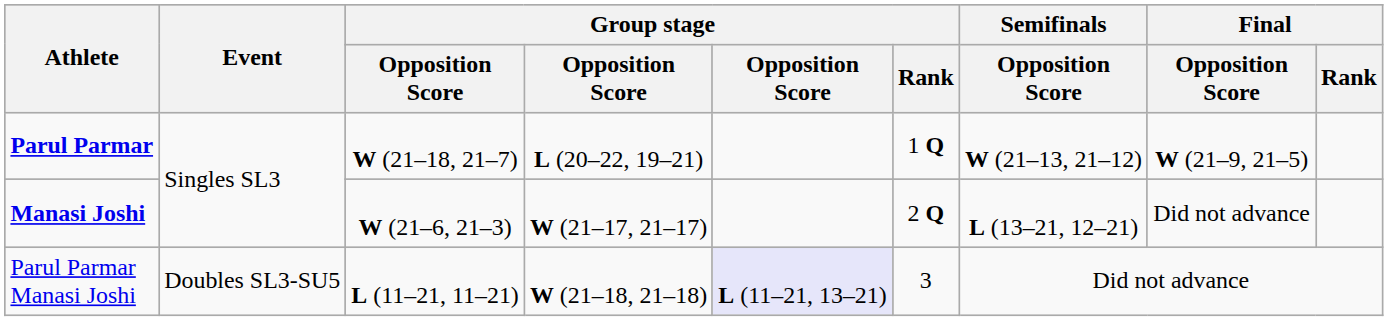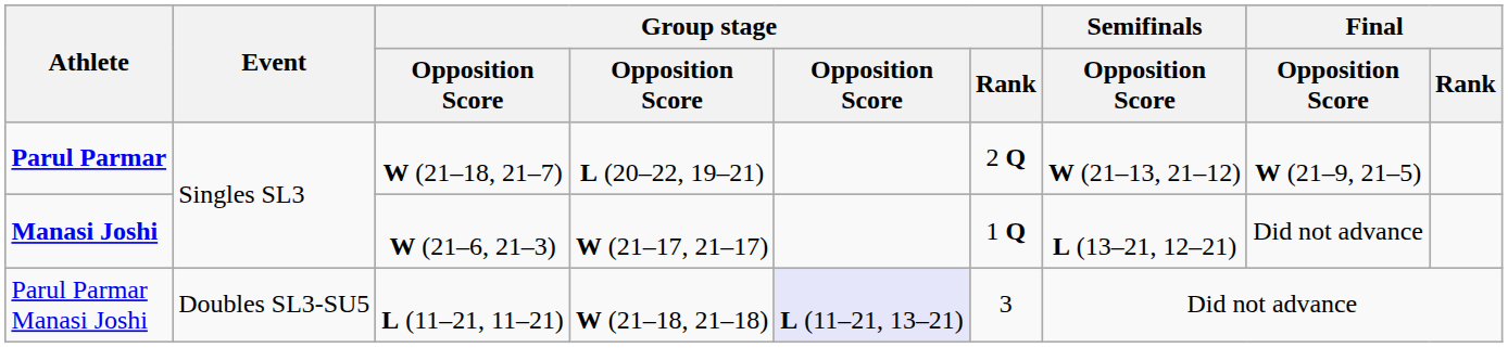Parul Parmar | Group stage / Rank: 1 Q -> 2 Q
Manasi Joshi | Group stage / Rank: 2 Q -> 1 Q
